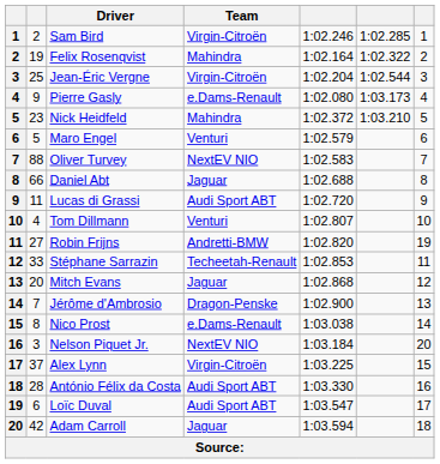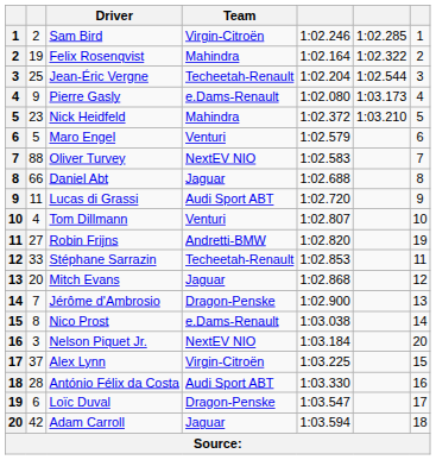Jean-Éric Vergne | Team: Virgin-Citroën -> Techeetah-Renault
Loïc Duval | Team: Audi Sport ABT -> Dragon-Penske
